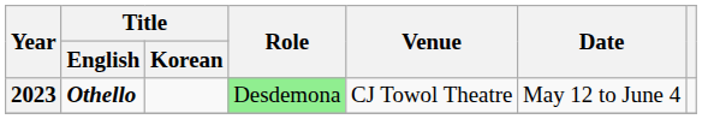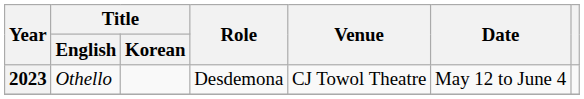2023 | Title / English: bold -> normal
2023 | Role: lightgreen background -> no background
